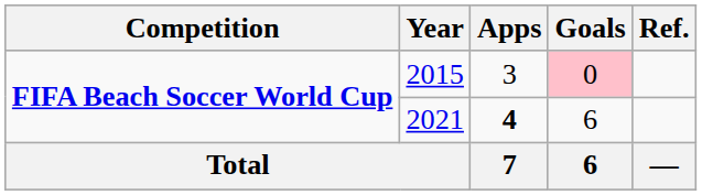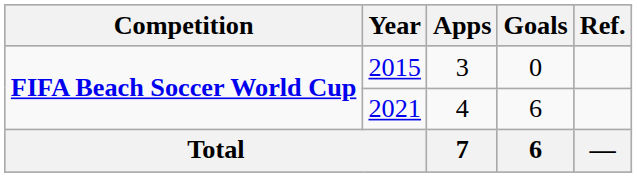2015 | Goals: pink background -> no background
2021 | Apps: bold -> normal
